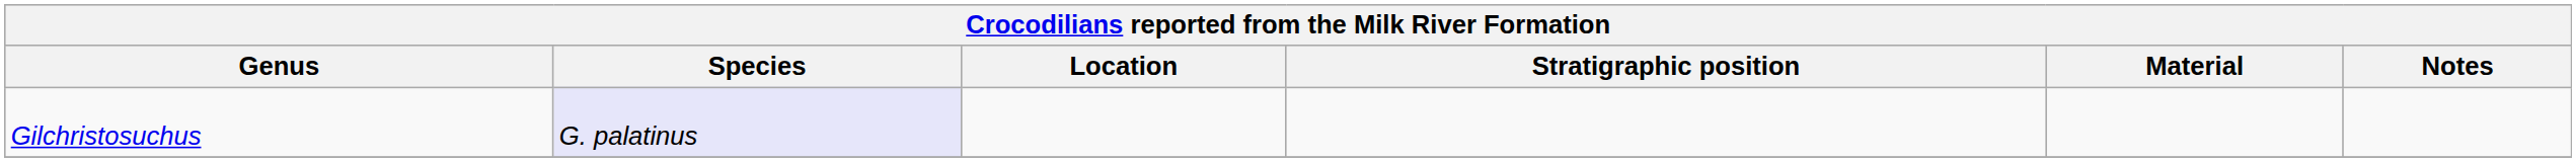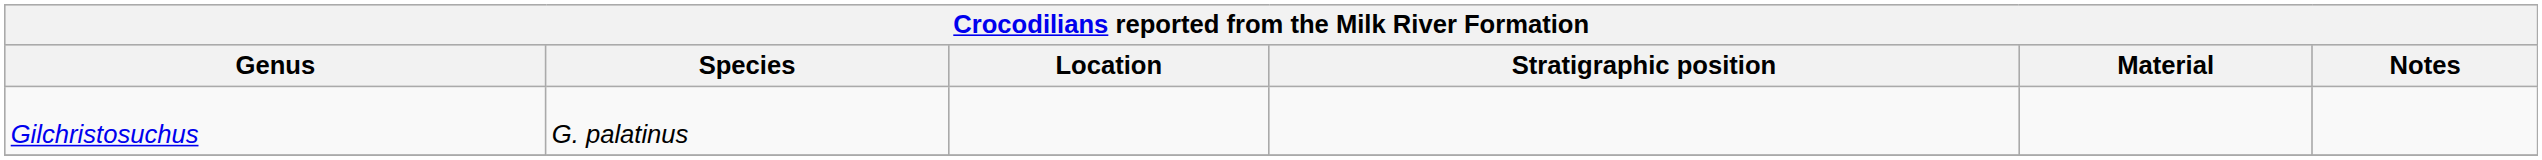Gilchristosuchus | Species: lavender background -> no background
